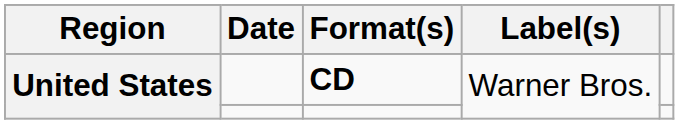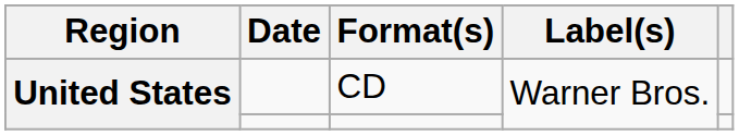CD | Format(s): bold -> normal
